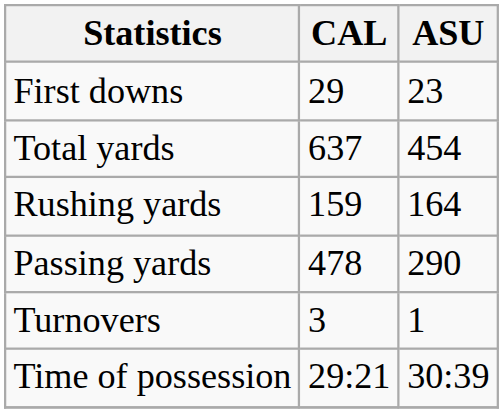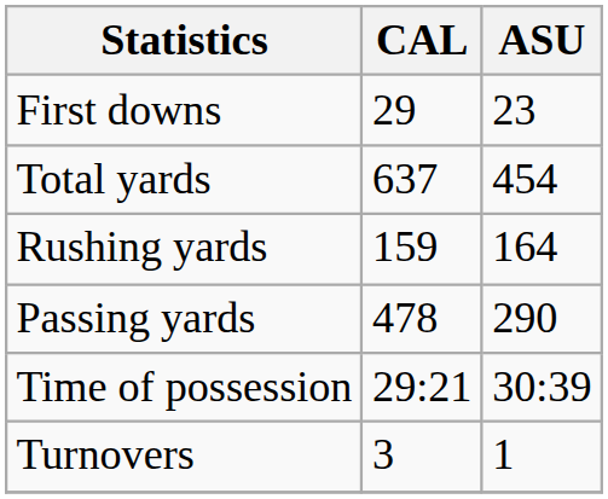rows swapped: Turnovers <-> Time of possession
